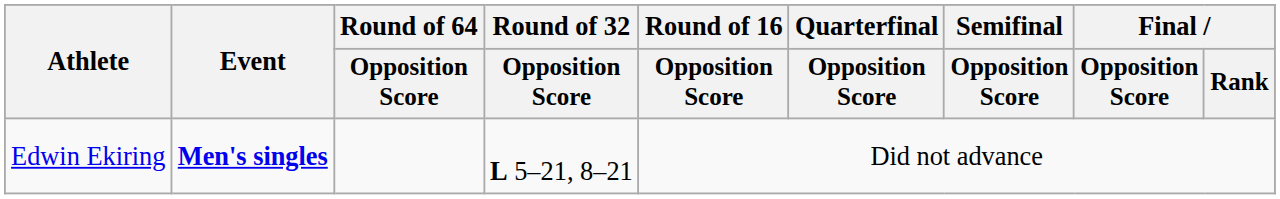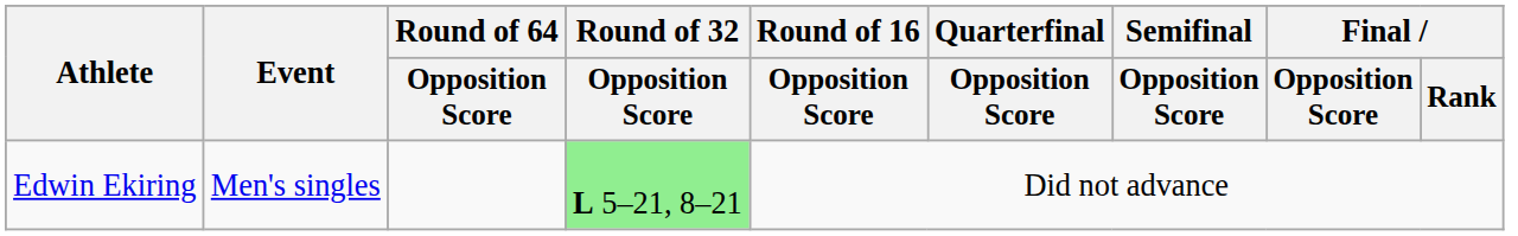Edwin Ekiring | Event: bold -> normal
Edwin Ekiring | Round of 32 / Opposition Score: no background -> lightgreen background
